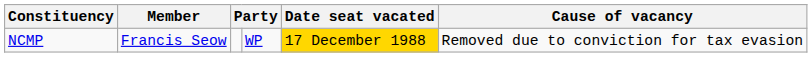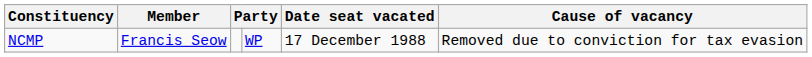NCMP | Date seat vacated: gold background -> no background
